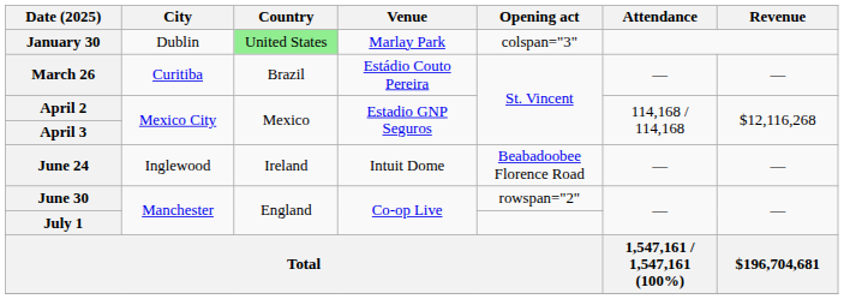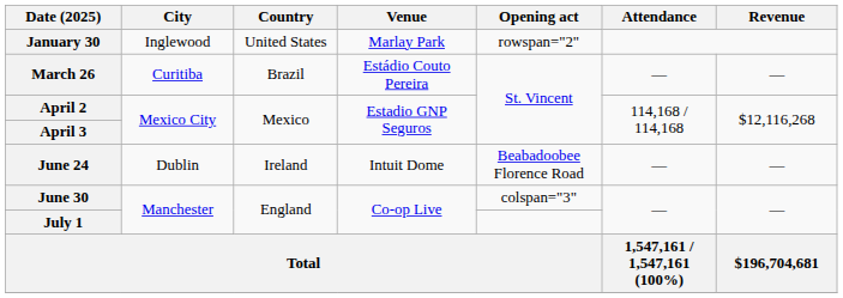January 30 | City: Dublin -> Inglewood
January 30 | Country: lightgreen background -> no background
January 30 | Opening act: colspan="3" -> rowspan="2"
June 24 | City: Inglewood -> Dublin
June 30 | Opening act: rowspan="2" -> colspan="3"
